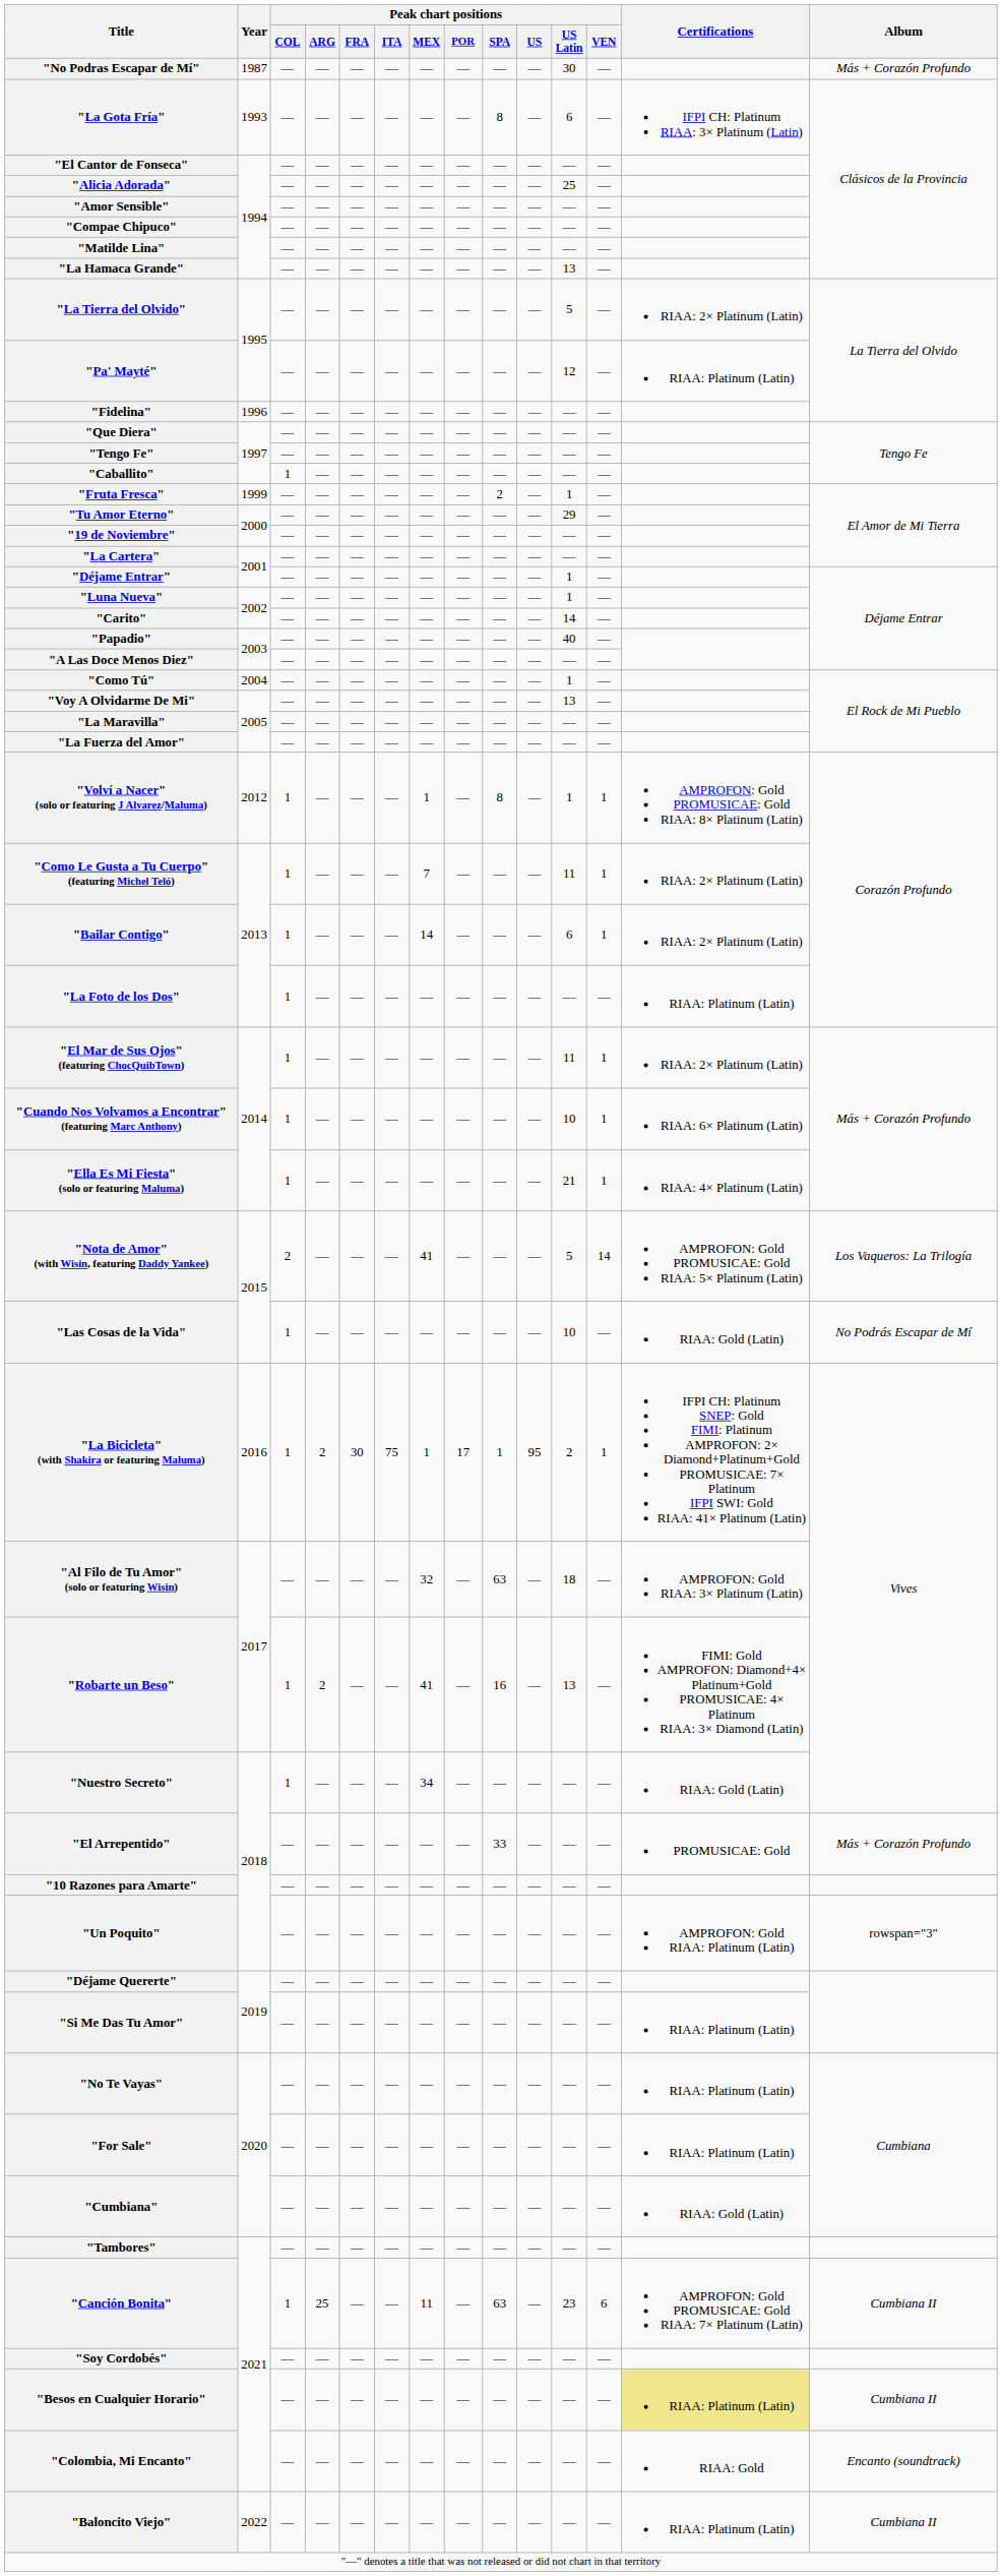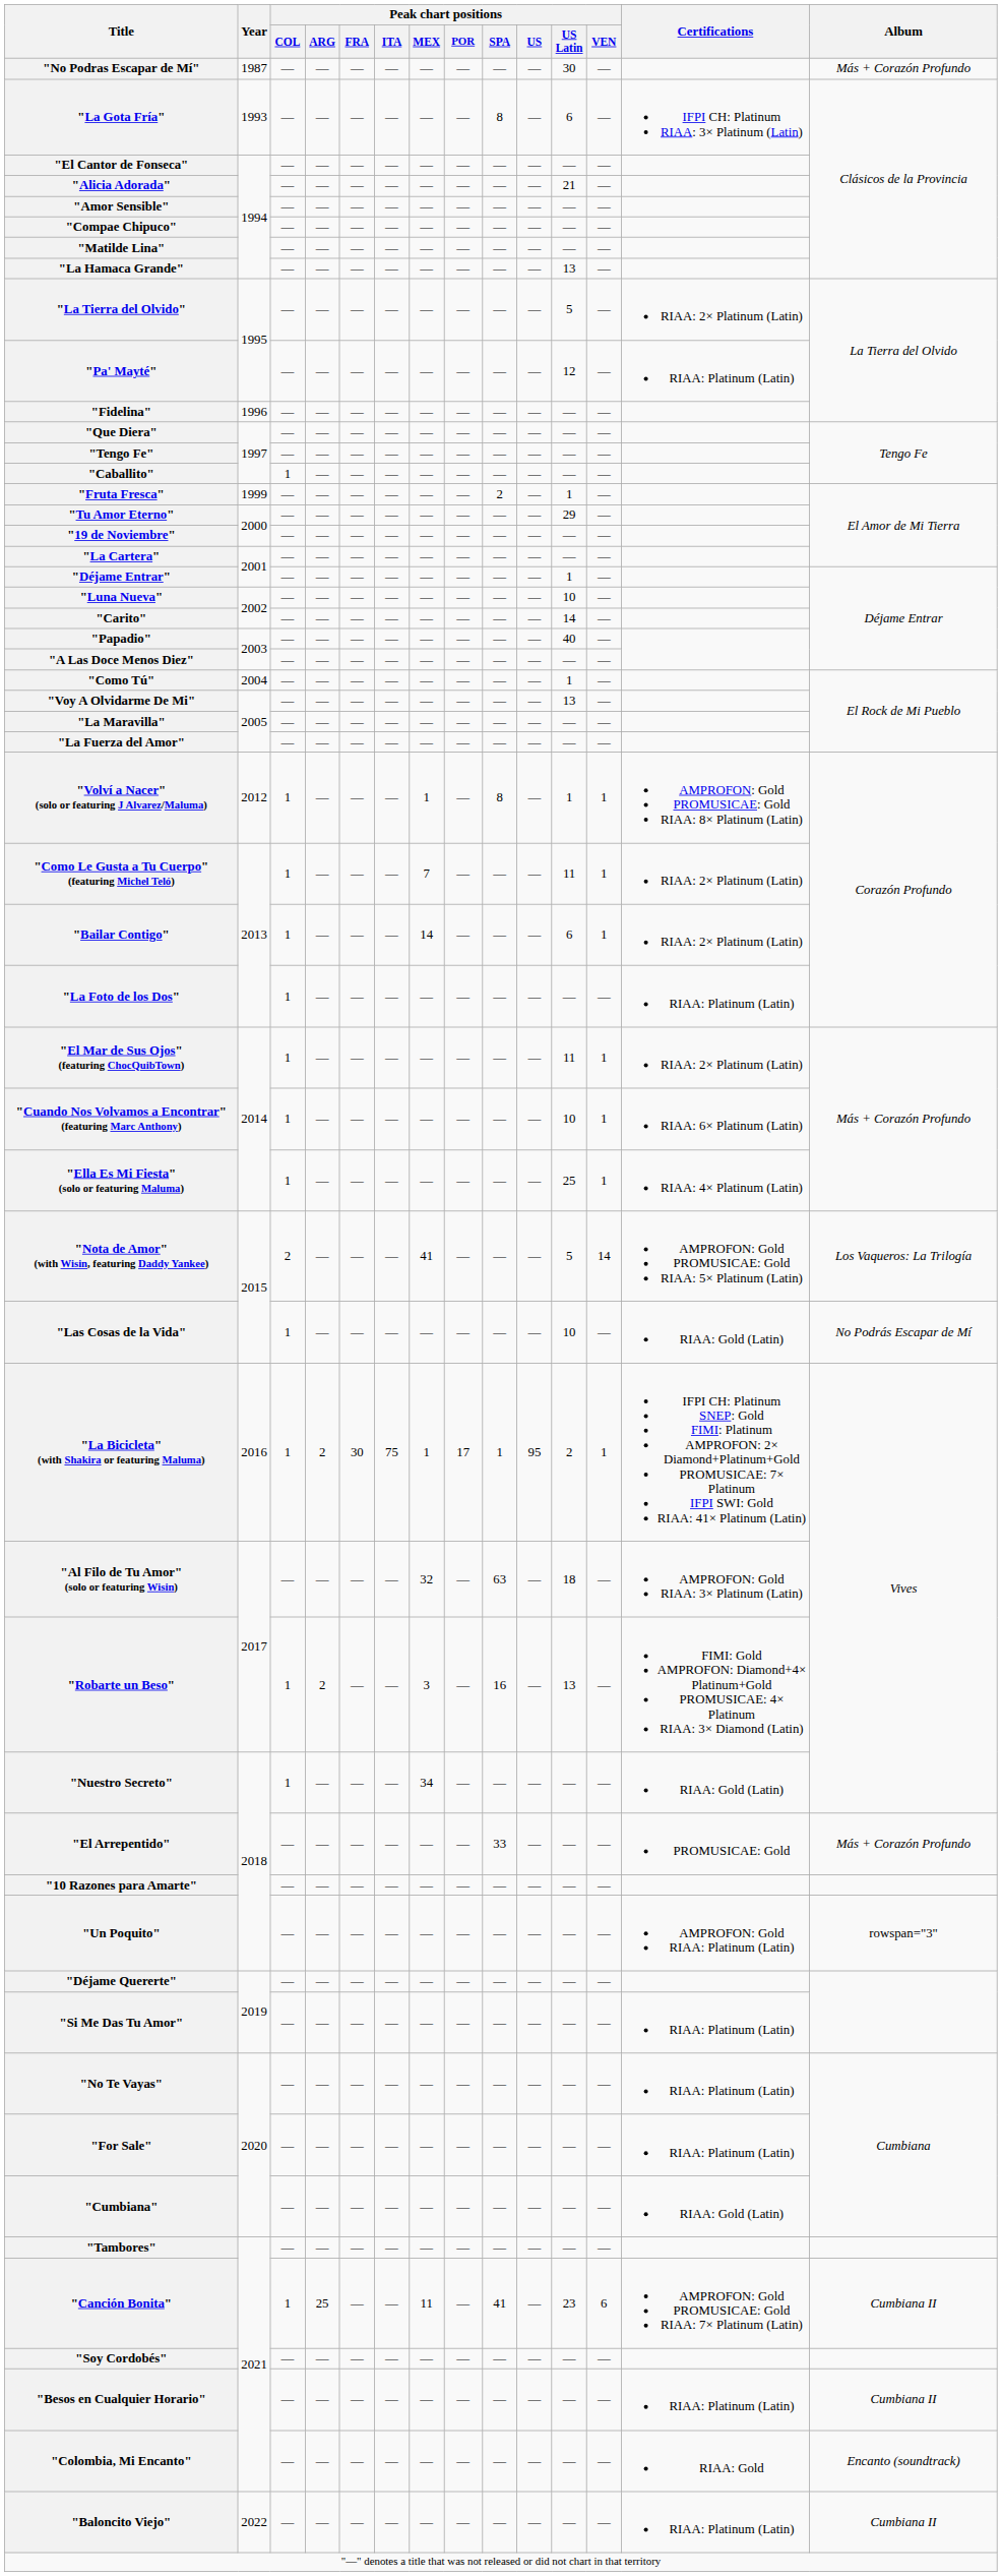"Alicia Adorada" | Peak chart positions / US Latin: 25 -> 21
"Luna Nueva" | Peak chart positions / US Latin: 1 -> 10
"Ella Es Mi Fiesta" (solo or featuring Maluma) | Peak chart positions / US Latin: 21 -> 25
"Robarte un Beso" | Peak chart positions / MEX: 41 -> 3
"Canción Bonita" | Peak chart positions / SPA: 63 -> 41
"Besos en Cualquier Horario" | Certifications: khaki background -> no background
